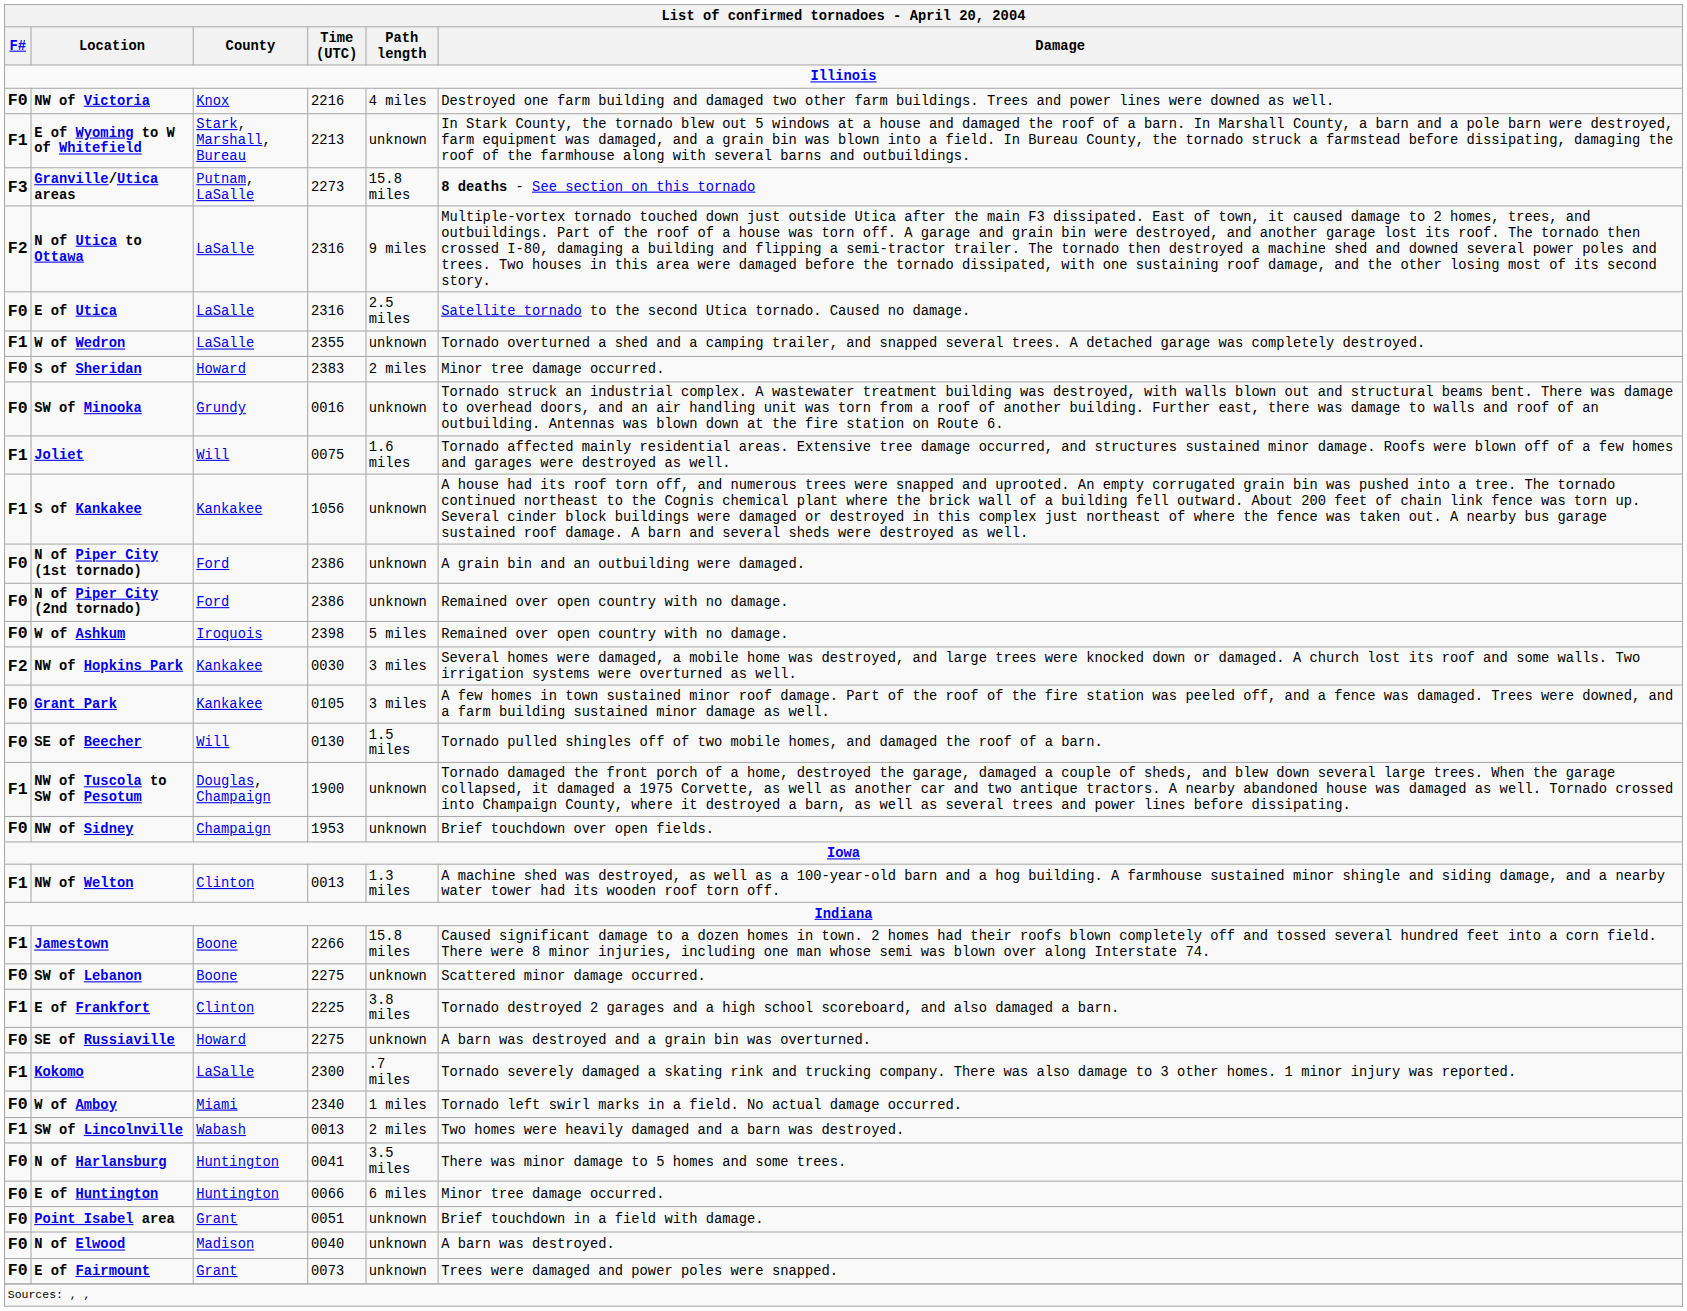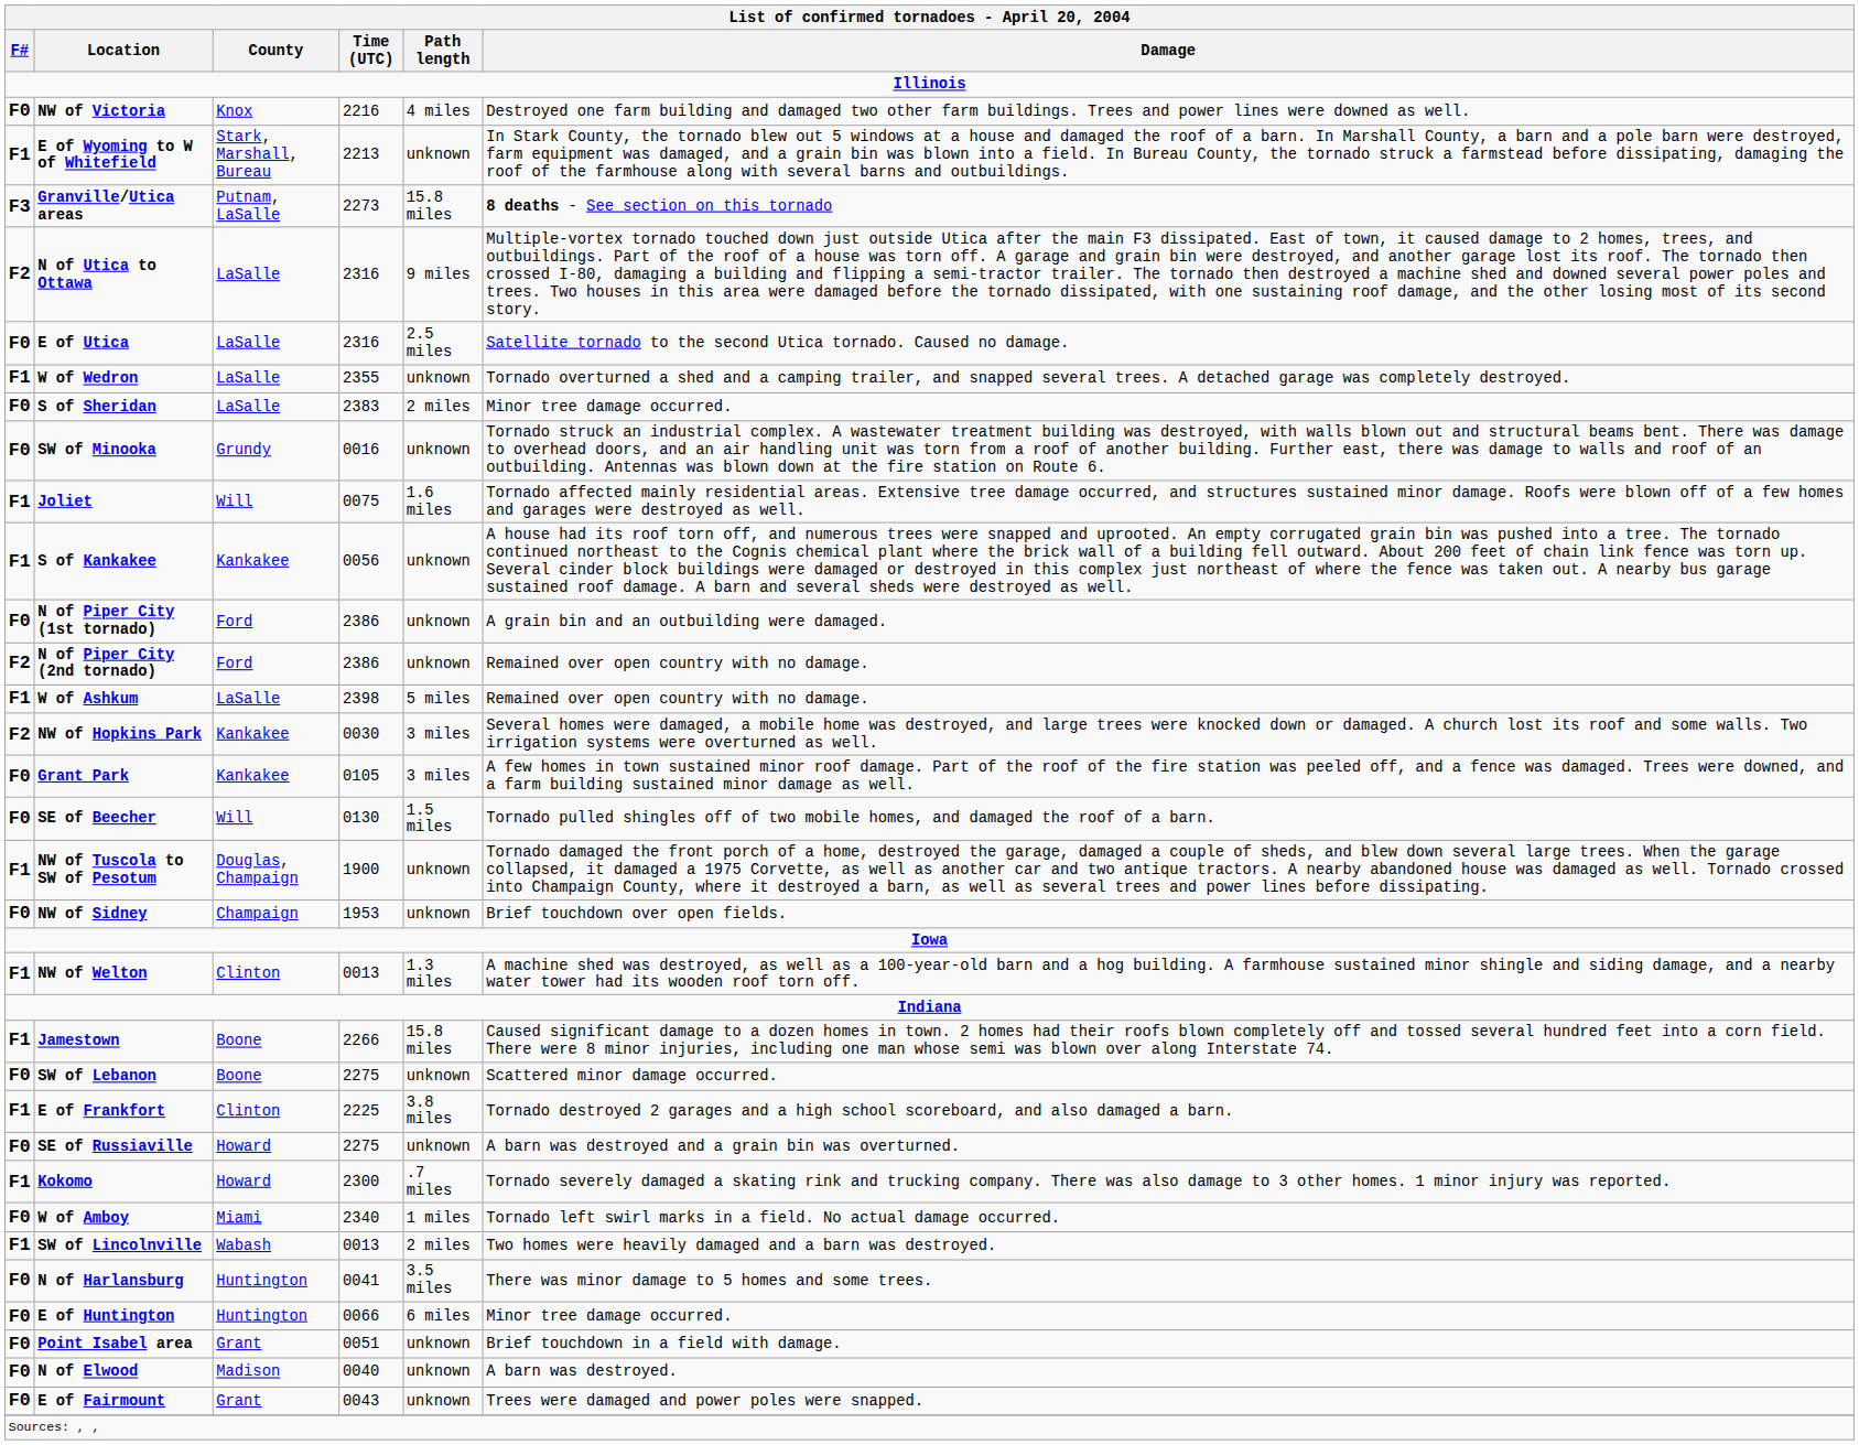S of Sheridan | List of confirmed tornadoes - April 20, 2004 / County: Howard -> LaSalle
S of Kankakee | List of confirmed tornadoes - April 20, 2004 / Time (UTC): 1056 -> 0056
N of Piper City (2nd tornado) | List of confirmed tornadoes - April 20, 2004 / F#: F0 -> F2
W of Ashkum | List of confirmed tornadoes - April 20, 2004 / F#: F0 -> F1
W of Ashkum | List of confirmed tornadoes - April 20, 2004 / County: Iroquois -> LaSalle
Kokomo | List of confirmed tornadoes - April 20, 2004 / County: LaSalle -> Howard
E of Fairmount | List of confirmed tornadoes - April 20, 2004 / Time (UTC): 0073 -> 0043
